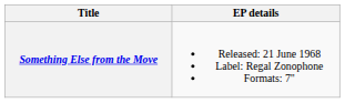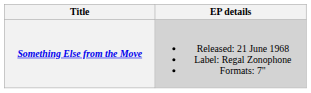Something Else from the Move | EP details: no background -> lightgrey background
